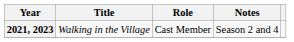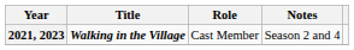2021, 2023 | Title: normal -> bold
